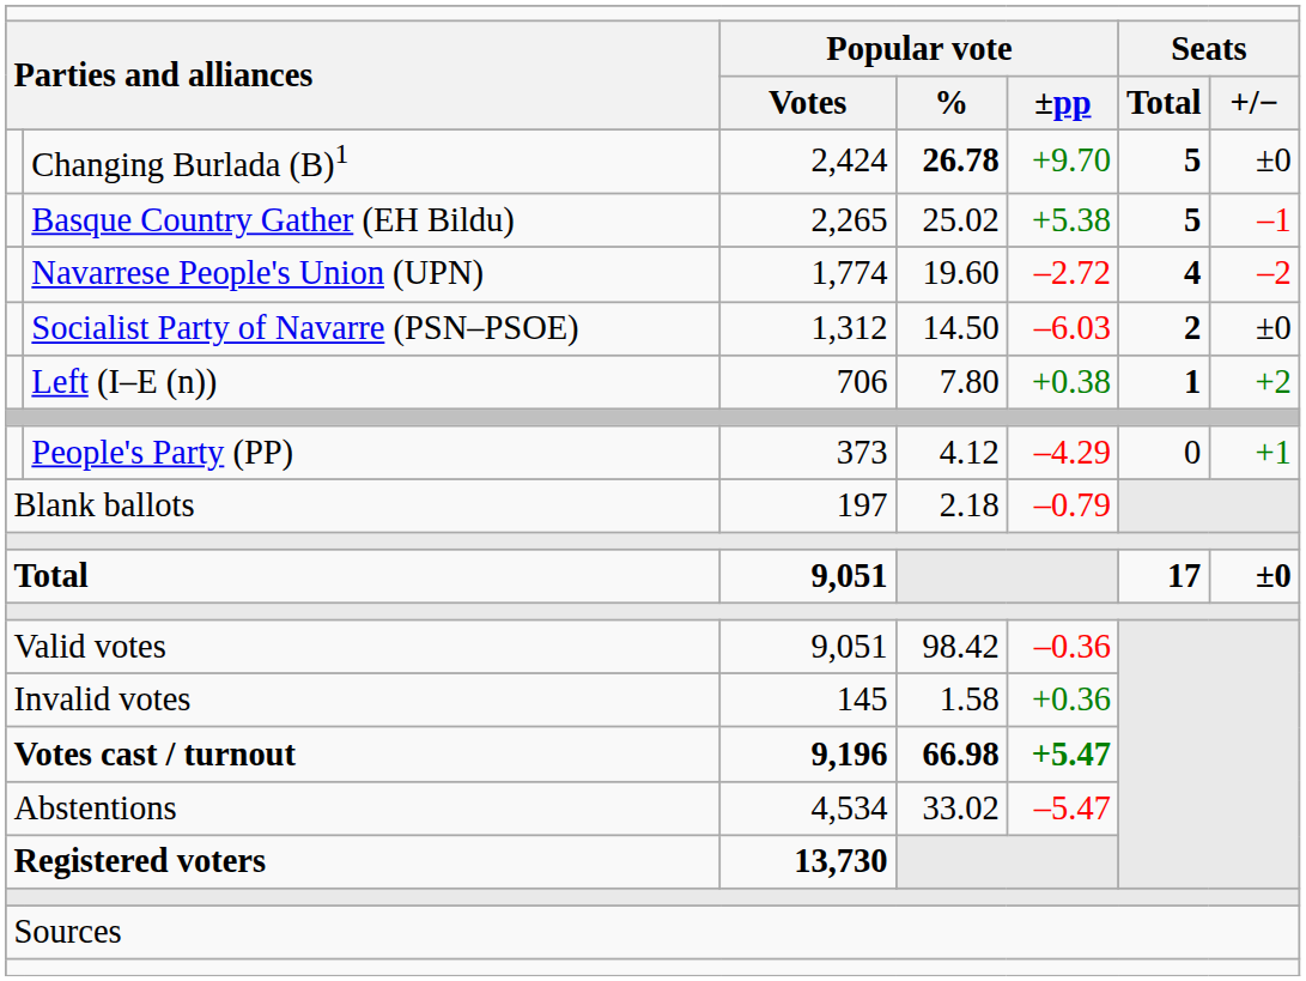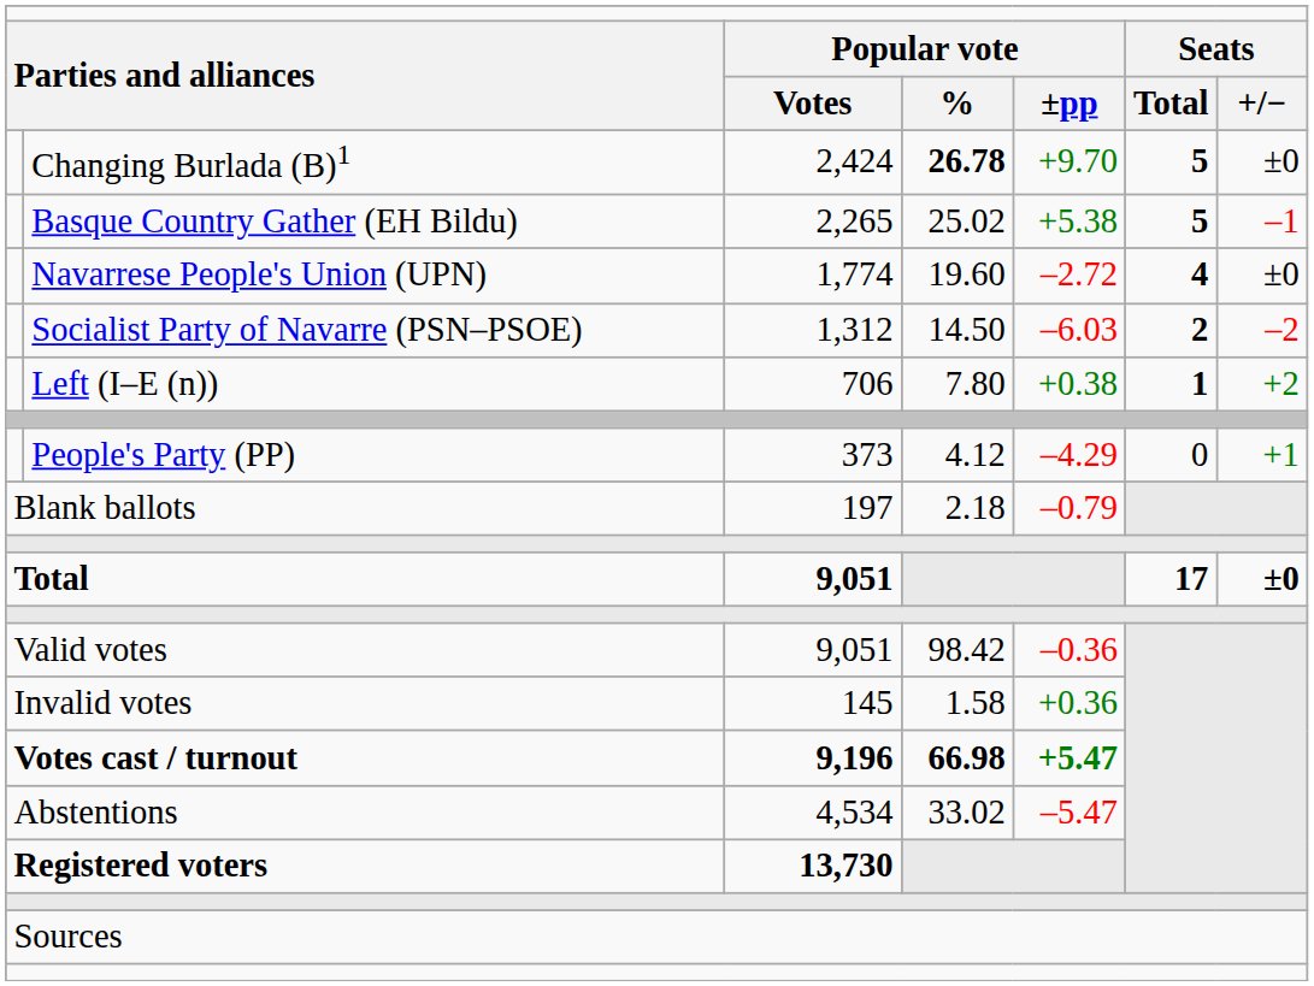Navarrese People's Union (UPN) | column 7: –2 -> ±0
Socialist Party of Navarre (PSN–PSOE) | column 7: ±0 -> –2
